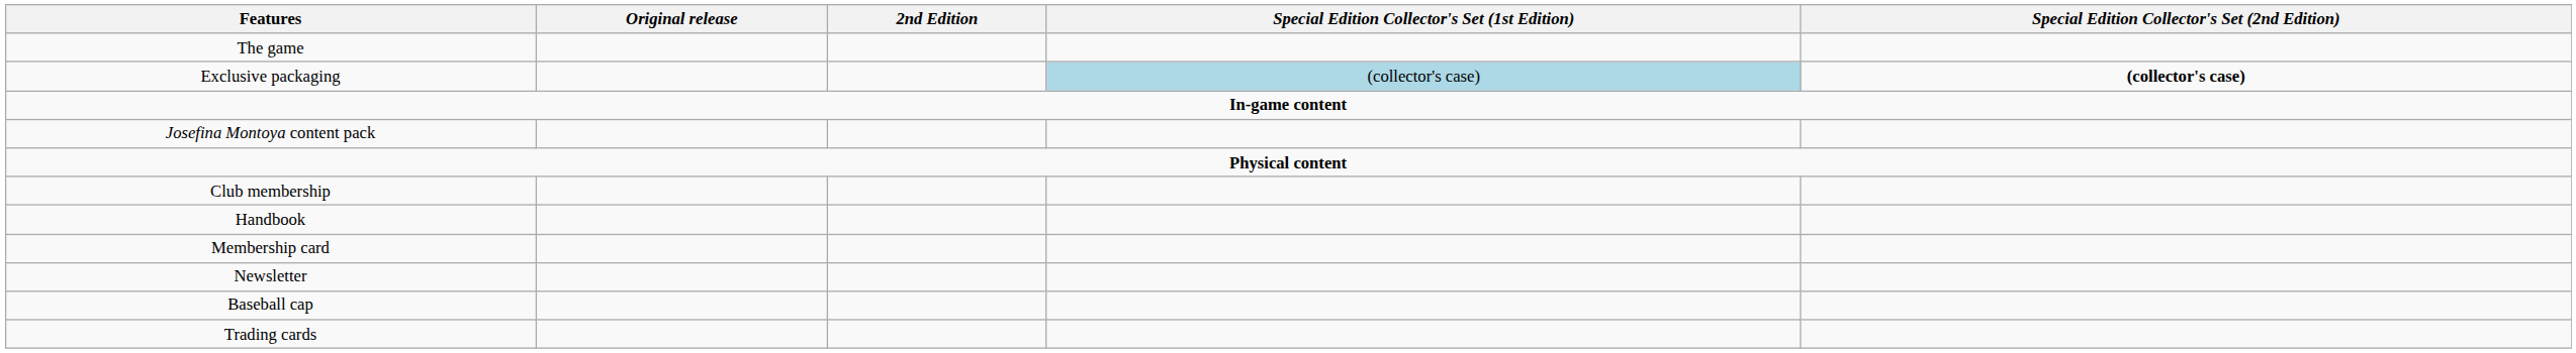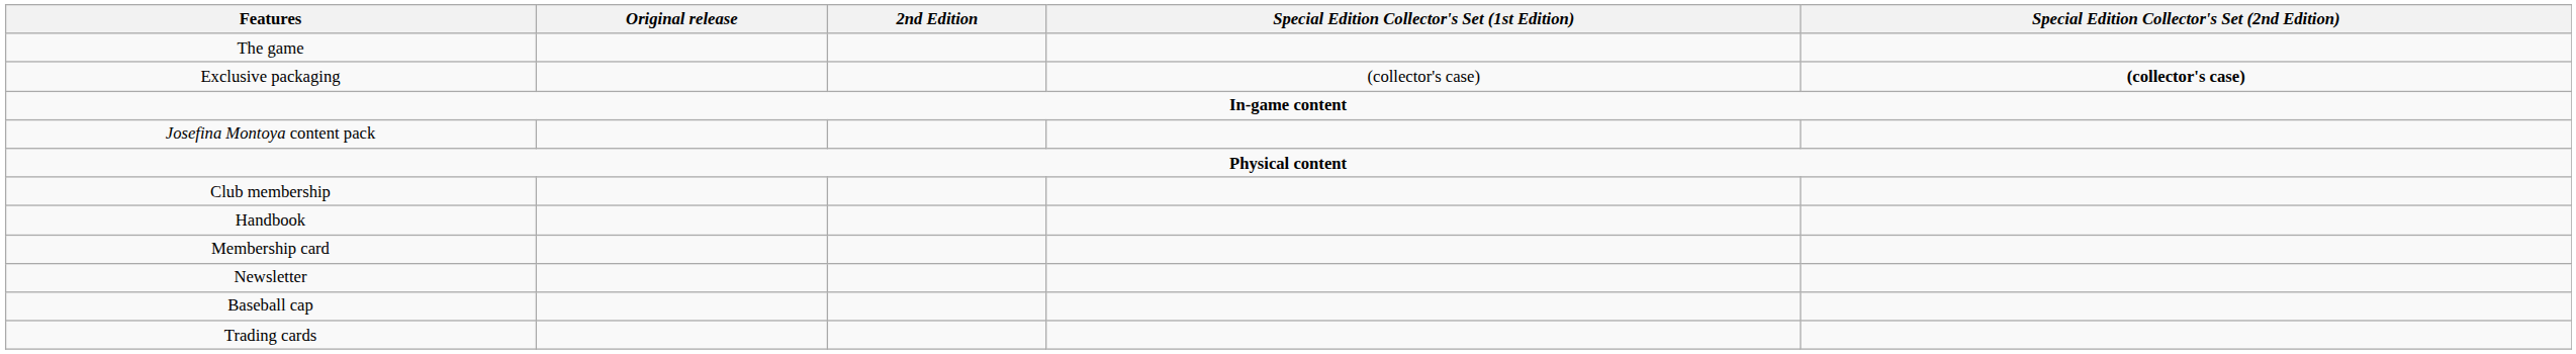Exclusive packaging | Special Edition Collector's Set (1st Edition): lightblue background -> no background
